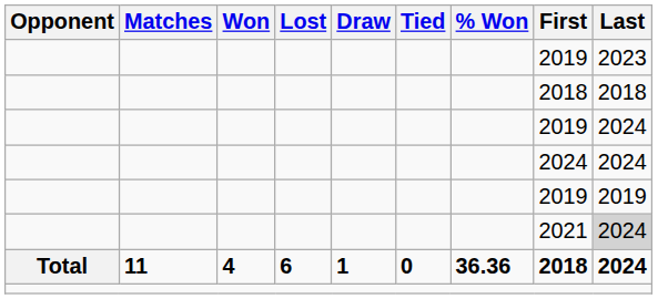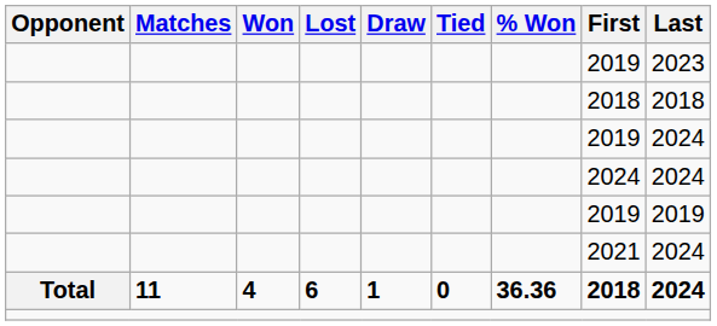row 7 | Last: lightgrey background -> no background
